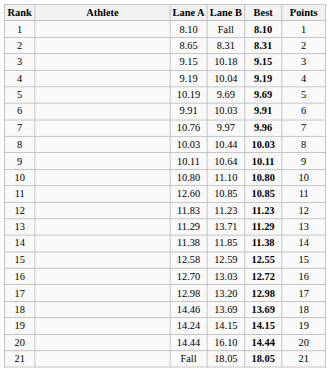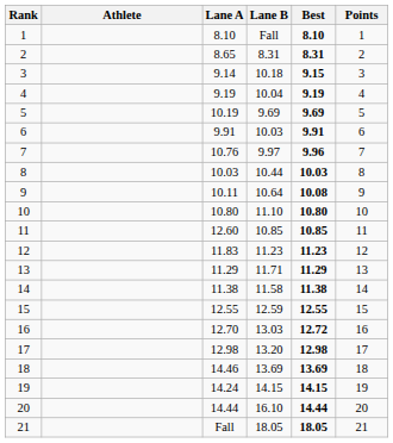row 4 | Lane A: 9.15 -> 9.14
row 10 | Best: 10.11 -> 10.08
row 14 | Lane B: 13.71 -> 11.71
row 15 | Lane B: 11.85 -> 11.58
row 16 | Lane A: 12.58 -> 12.55
